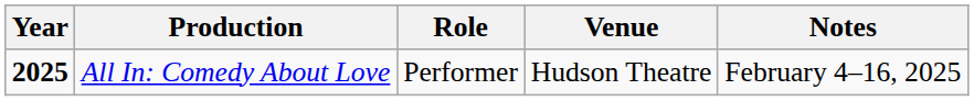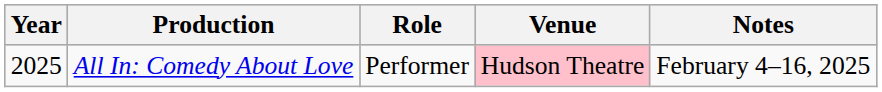row 2 | Year: bold -> normal
row 2 | Venue: no background -> pink background
